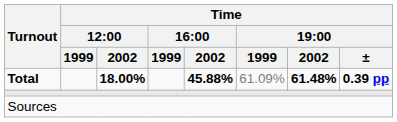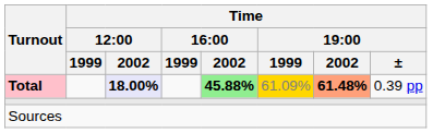Total | Turnout: no background -> pink background
Total | Time / 12:00 / 2002: no background -> lavender background
Total | Time / 16:00 / 2002: no background -> lightgreen background
Total | Time / 19:00 / 1999: no background -> gold background
Total | Time / 19:00 / 2002: no background -> lightsalmon background
Total | Time / 19:00 / ±: bold -> normal
